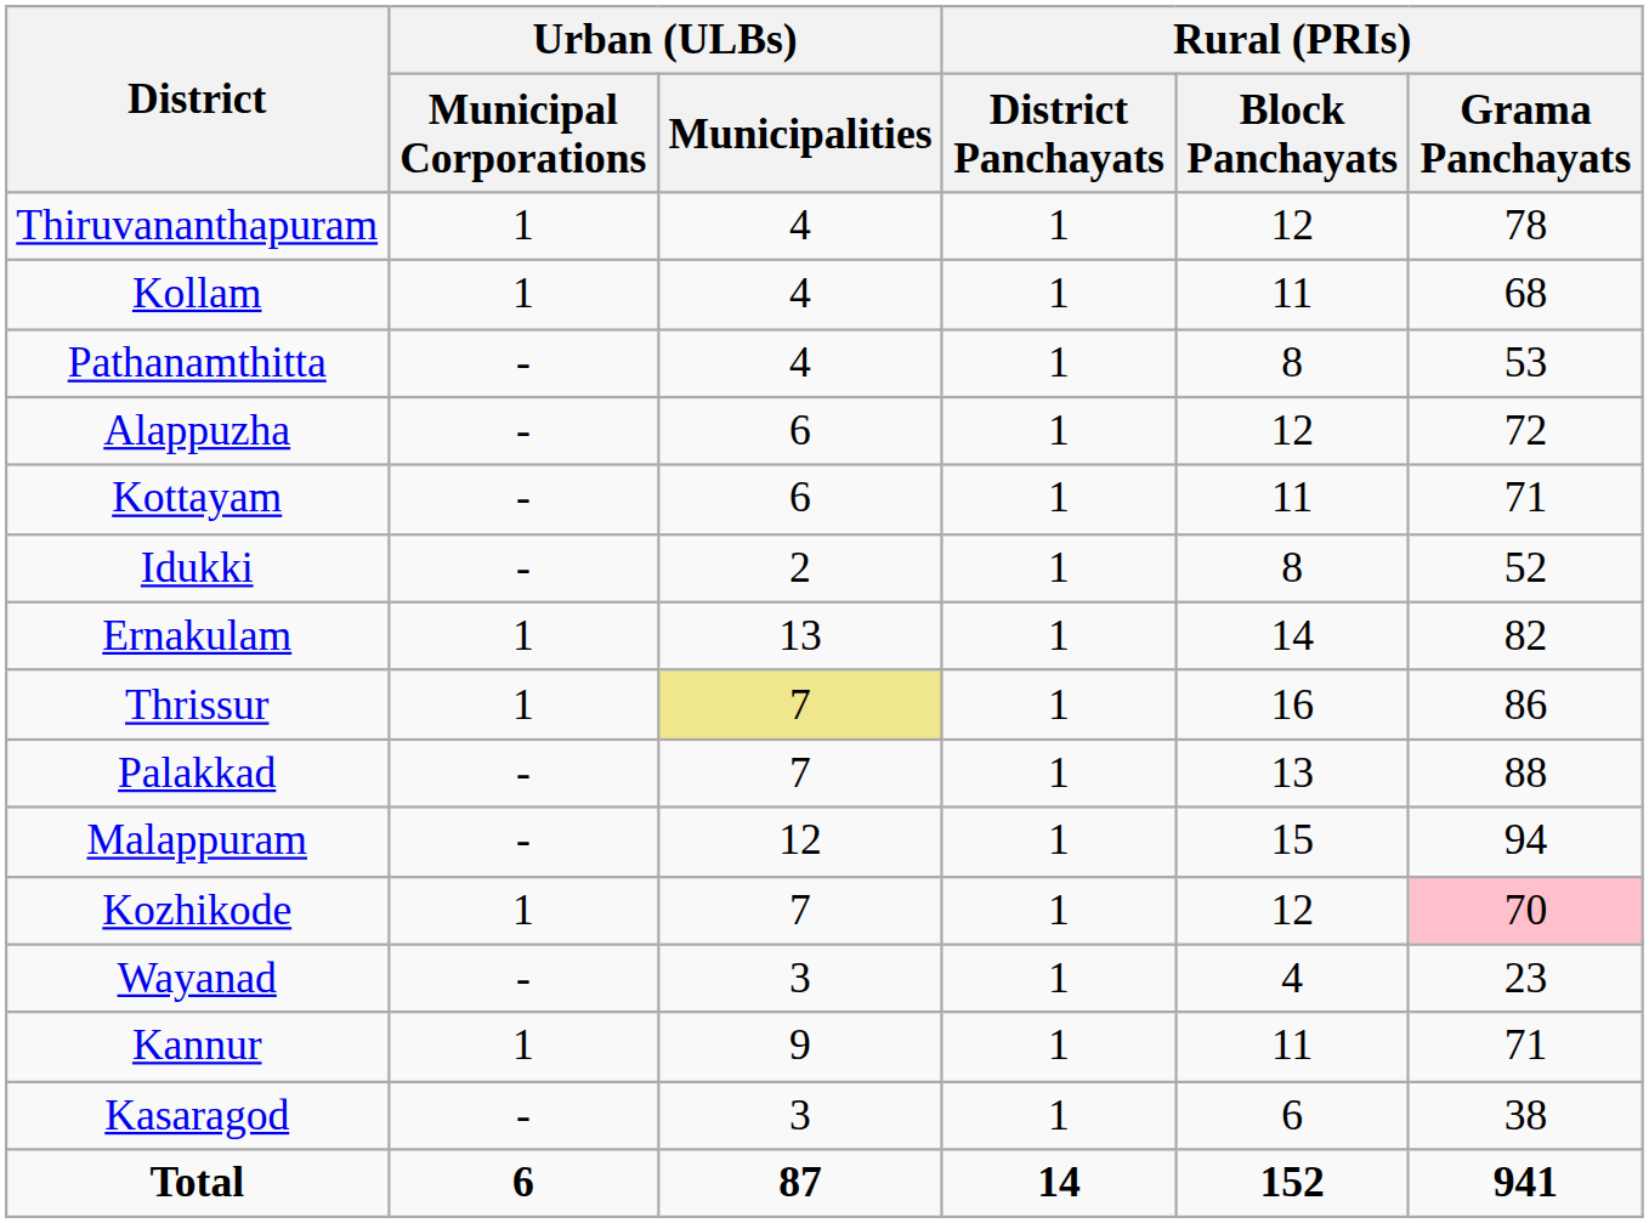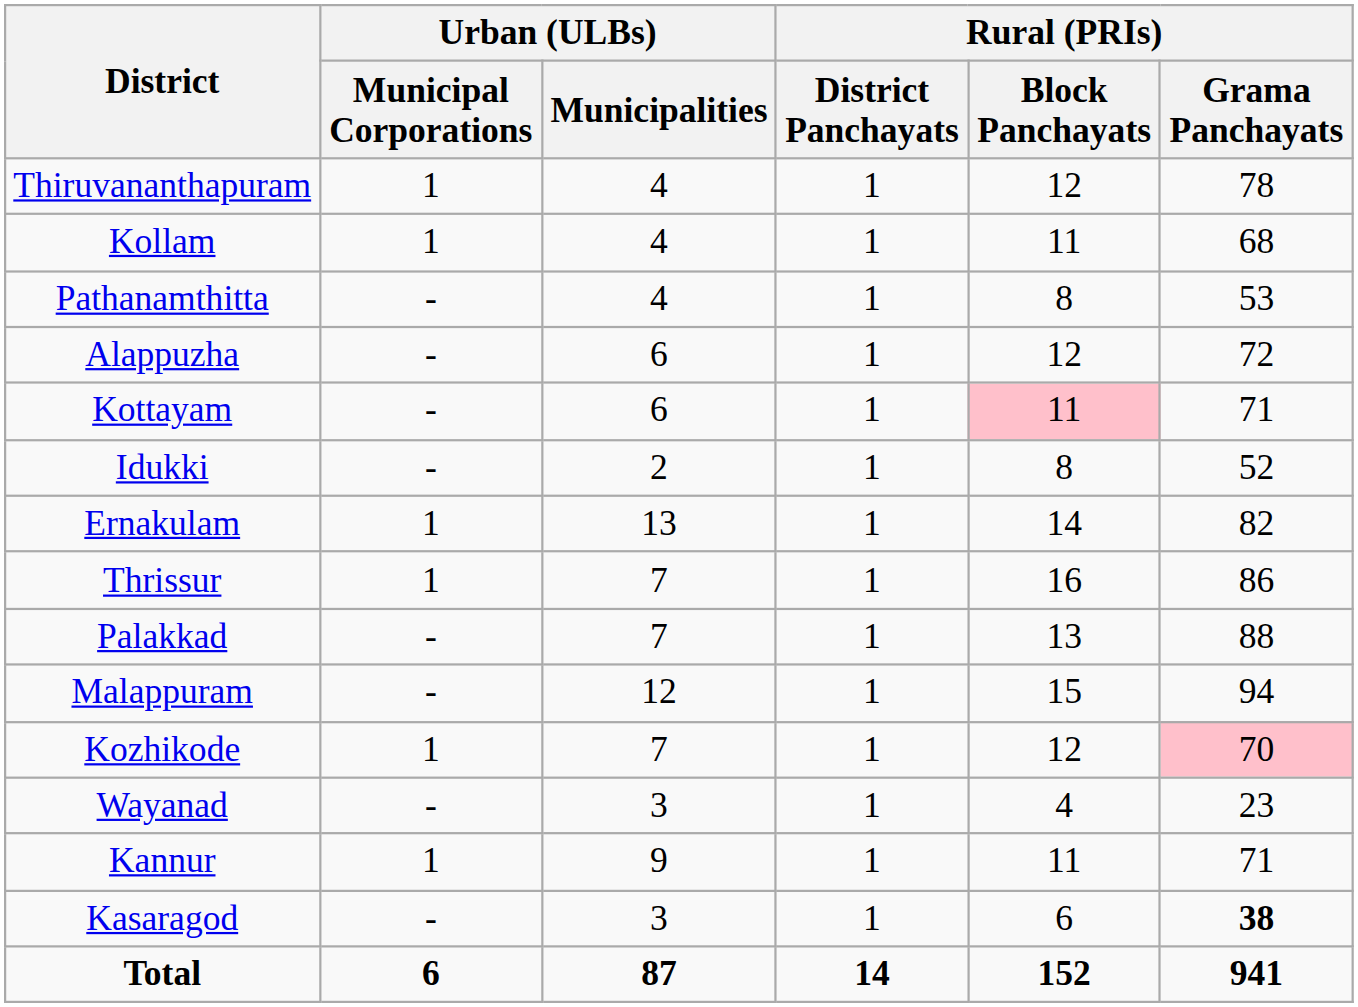Kottayam | Rural (PRIs) / Block Panchayats: no background -> pink background
Thrissur | Urban (ULBs) / Municipalities: khaki background -> no background
Kasaragod | Rural (PRIs) / Grama Panchayats: normal -> bold
